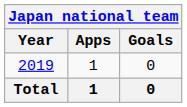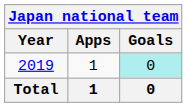2019 | Goals: no background -> paleturquoise background
